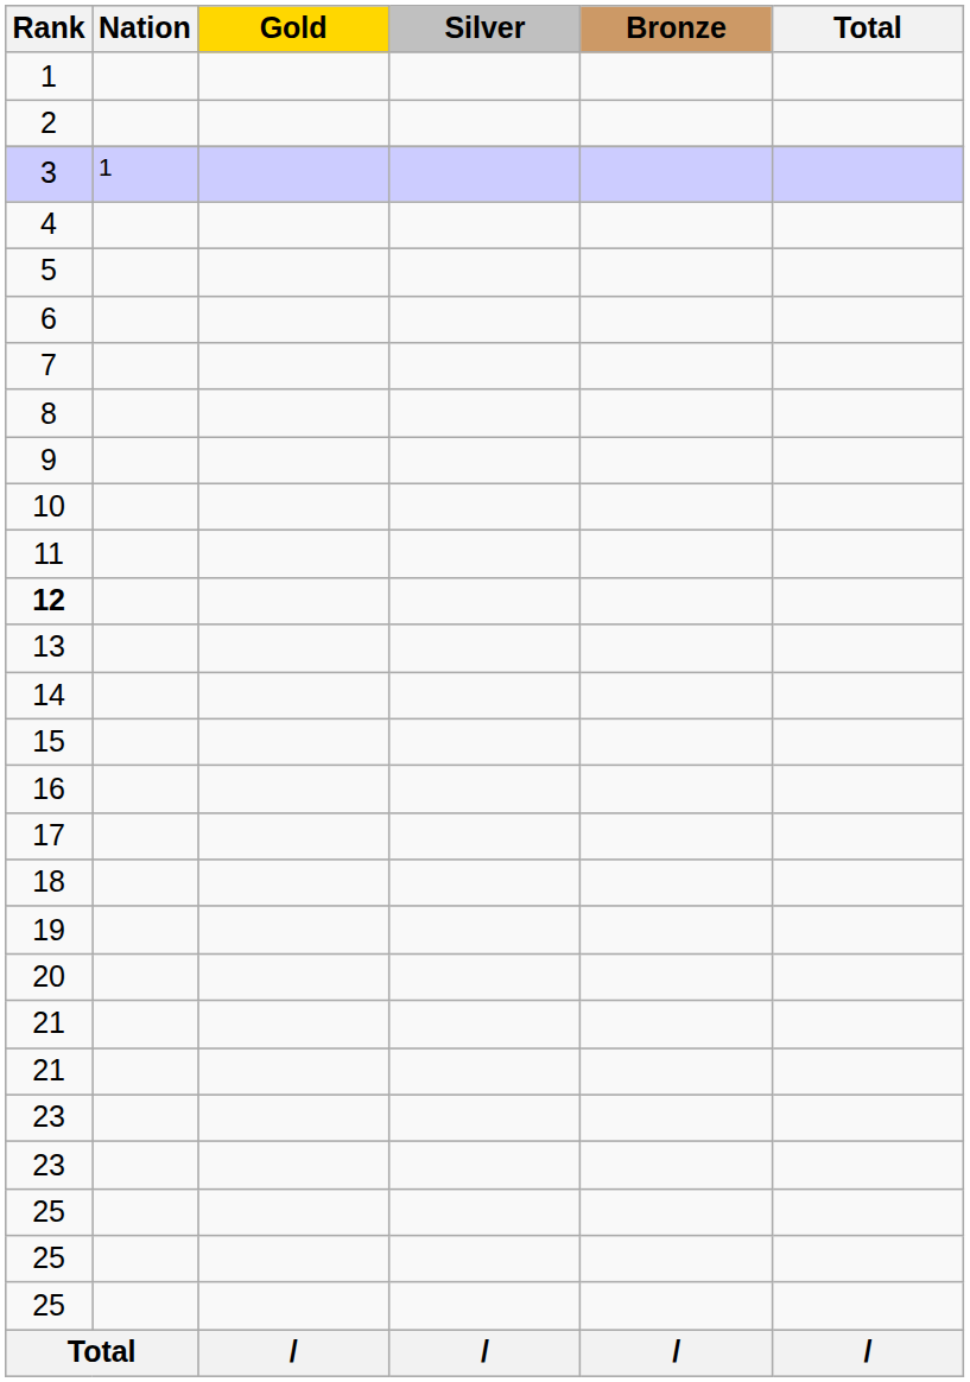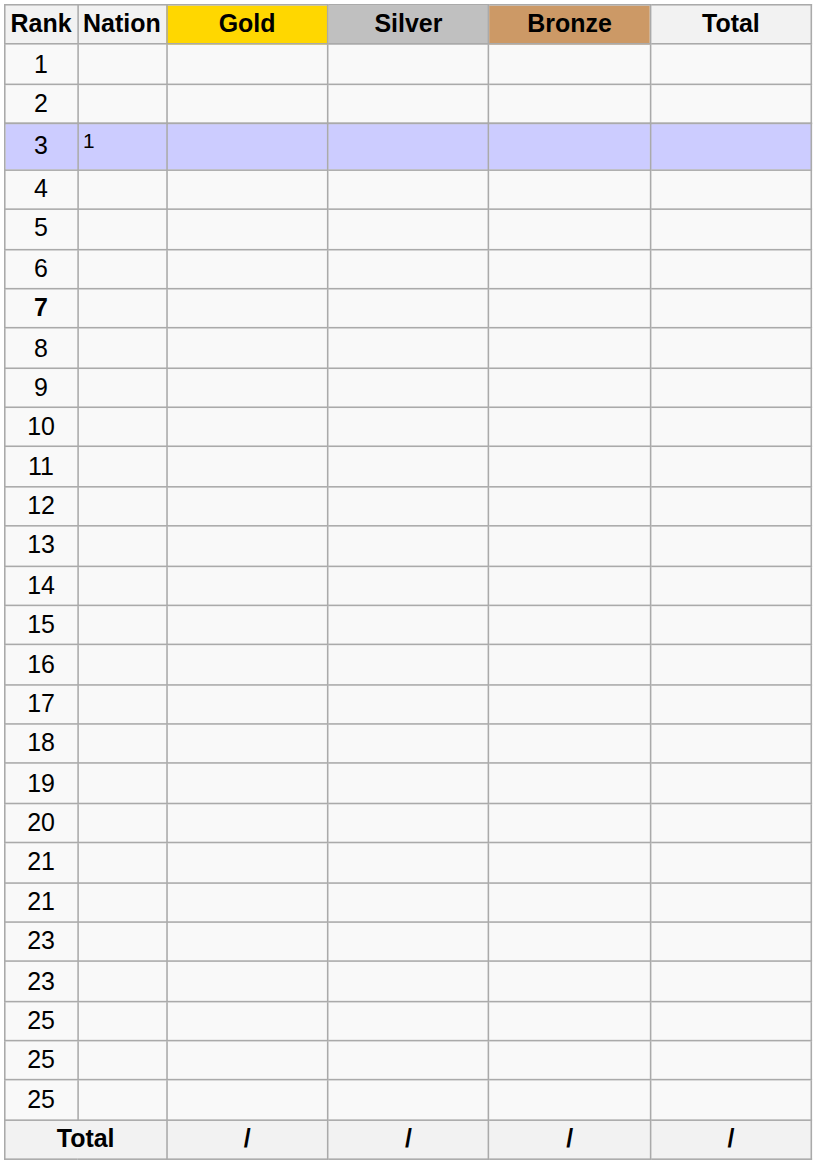7 | Rank: normal -> bold
12 | Rank: bold -> normal
